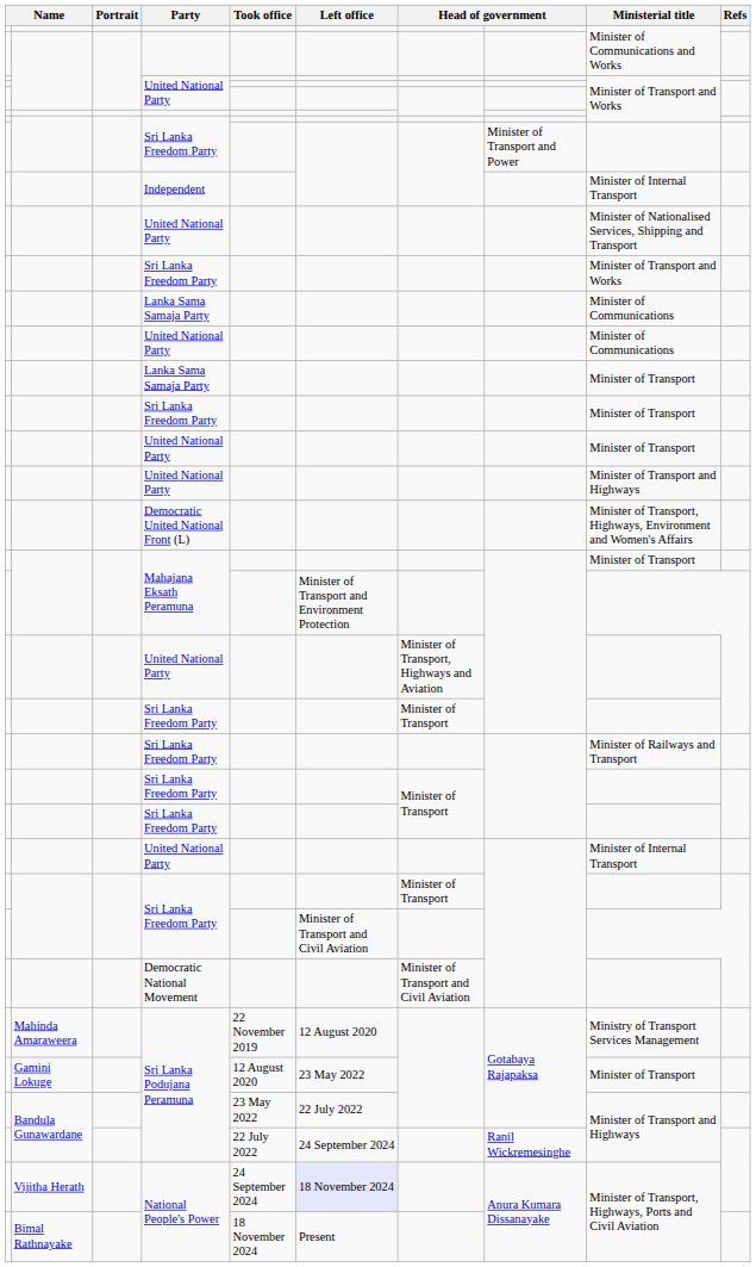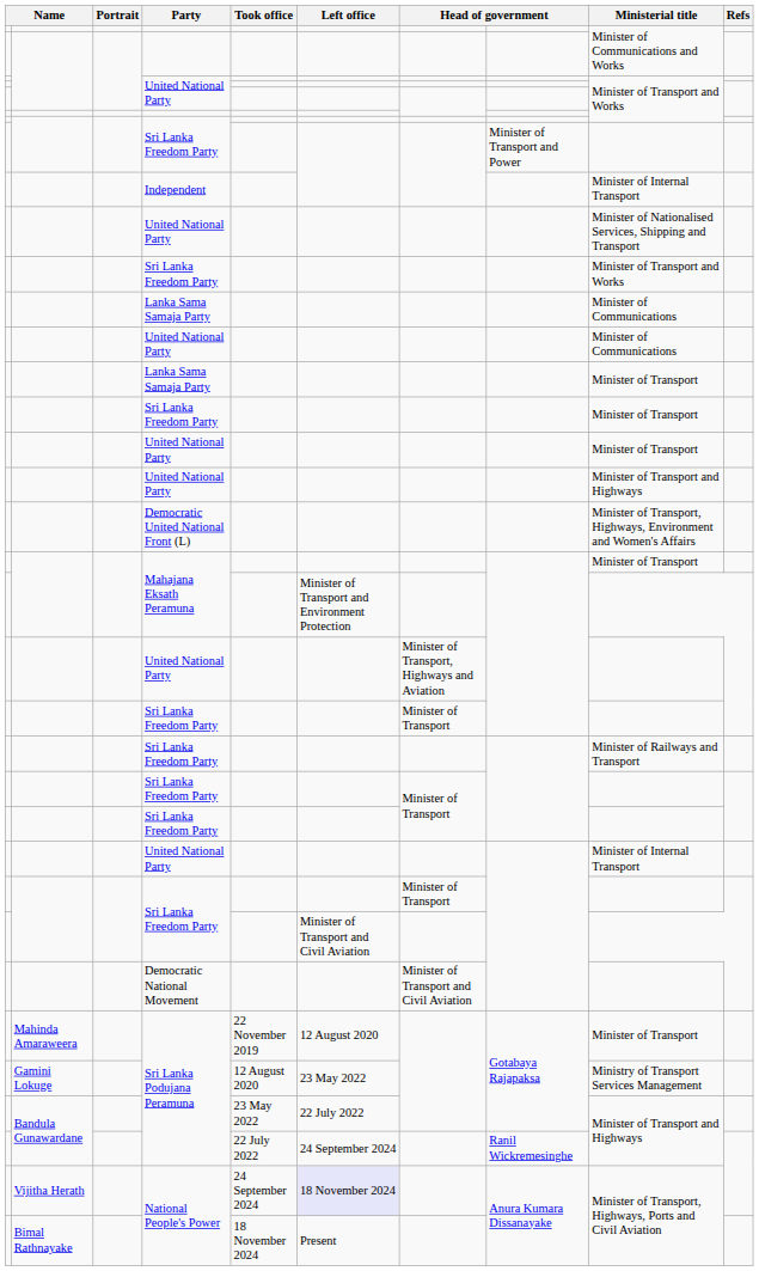Mahinda Amaraweera / Sri Lanka Podujana Peramuna | Ministerial title: Ministry of Transport Services Management -> Minister of Transport
Gamini Lokuge / Sri Lanka Podujana Peramuna | Ministerial title: Minister of Transport -> Ministry of Transport Services Management
